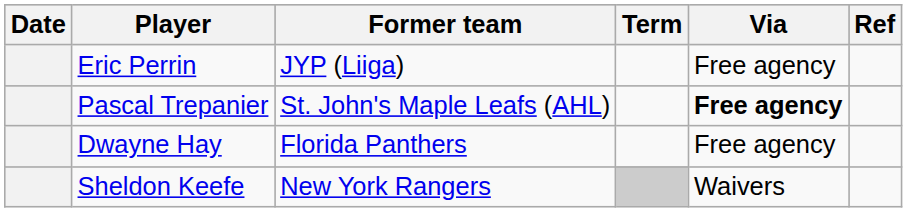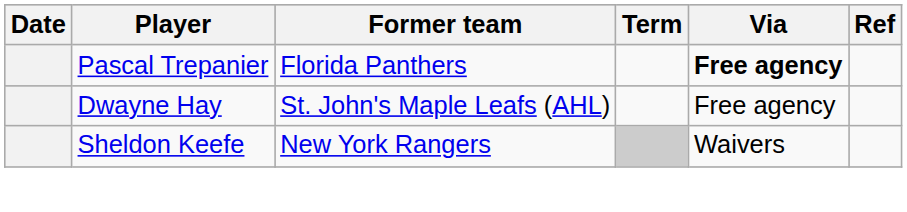- row: Eric Perrin | JYP (Liiga) | Free agency
Pascal Trepanier | Former team: St. John's Maple Leafs (AHL) -> Florida Panthers
Dwayne Hay | Former team: Florida Panthers -> St. John's Maple Leafs (AHL)
